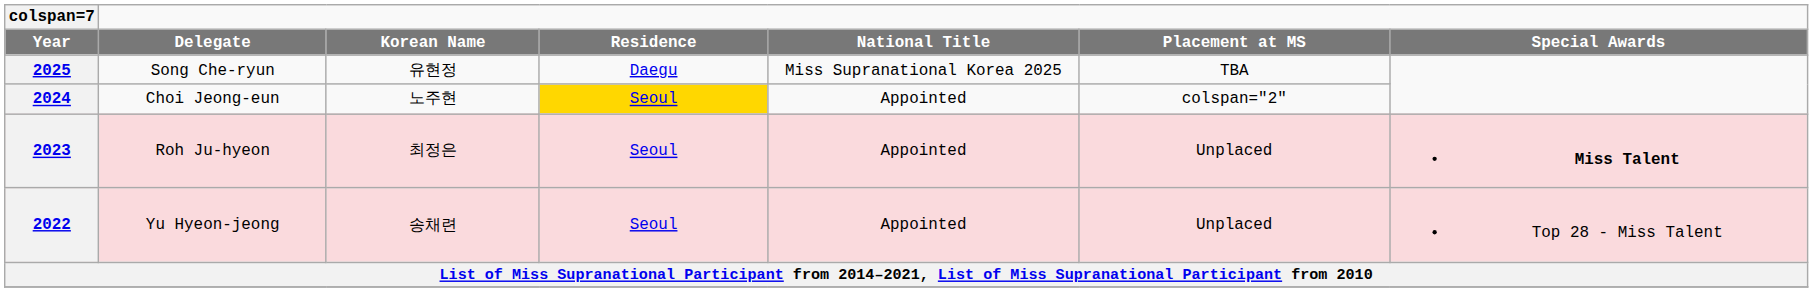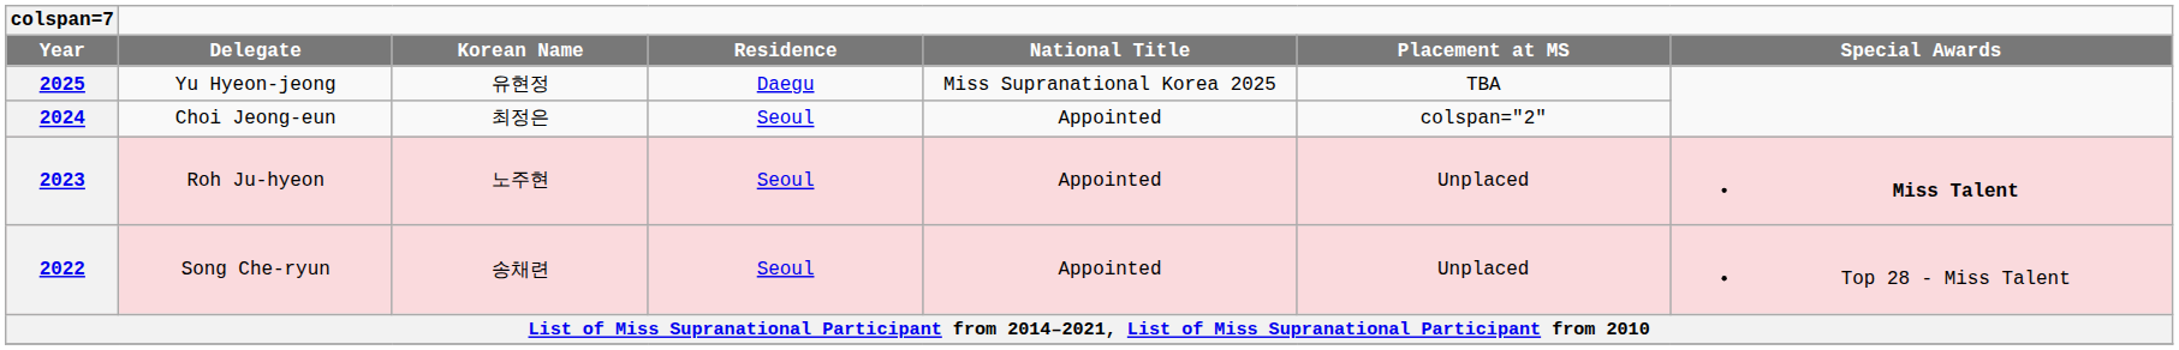2025 | Delegate: Song Che-ryun -> Yu Hyeon-jeong
2024 | Korean Name: 노주현 -> 최정은
2024 | Residence: gold background -> no background
2023 | Korean Name: 최정은 -> 노주현
2022 | Delegate: Yu Hyeon-jeong -> Song Che-ryun
